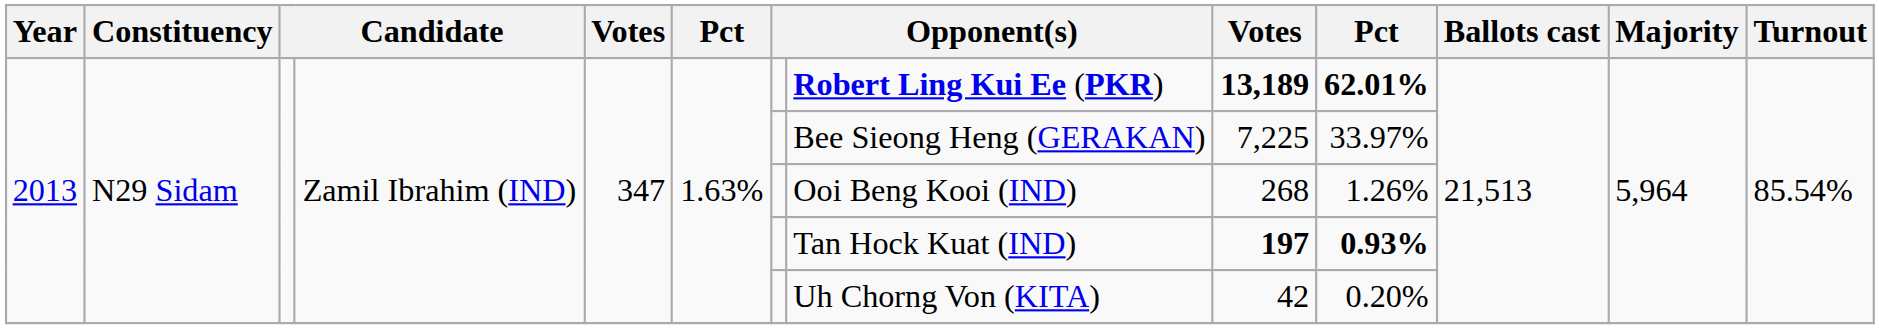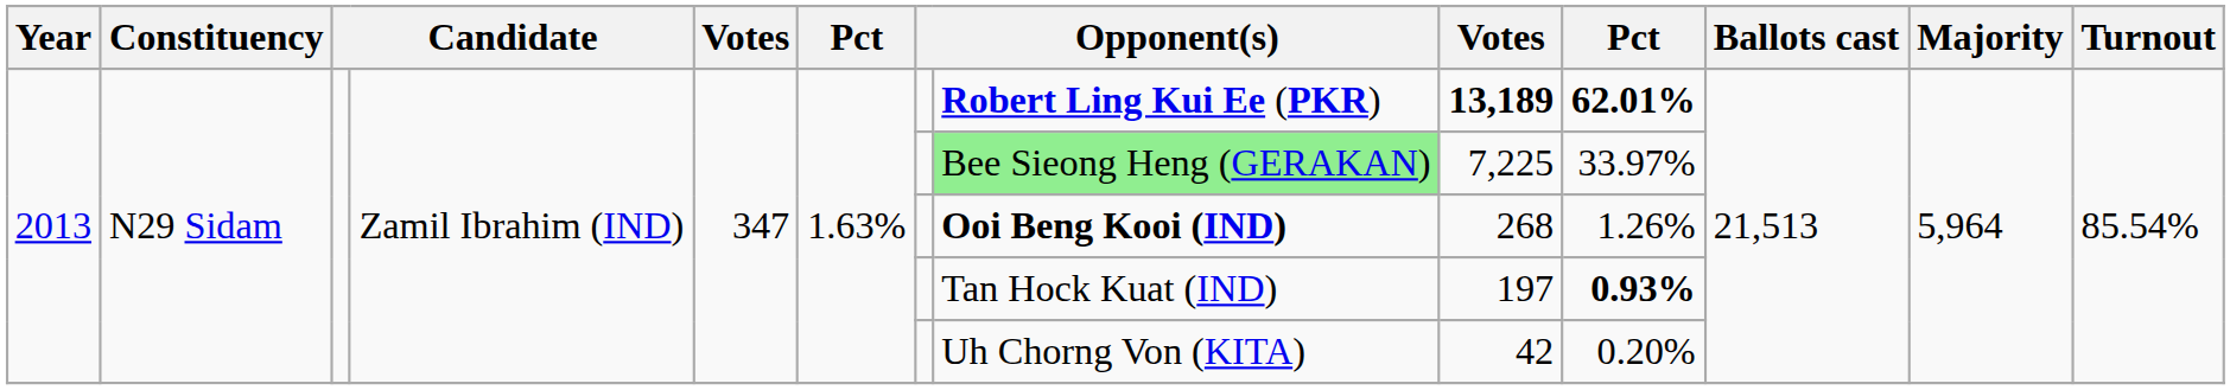row 3 | column 8: no background -> lightgreen background
row 4 | column 8: normal -> bold
row 5 | column 9: bold -> normal
